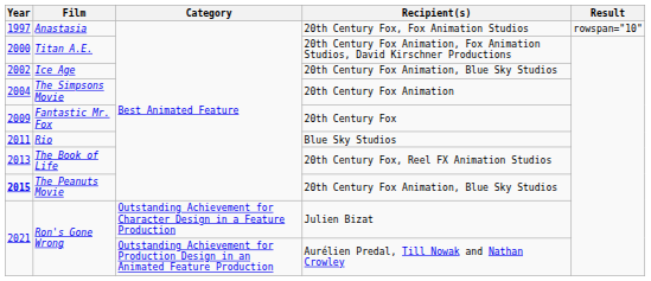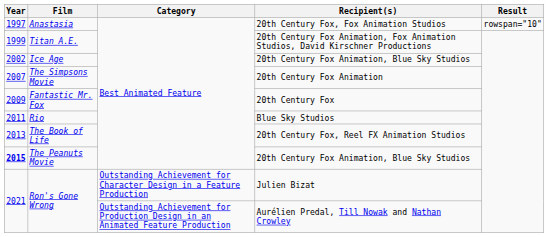Titan A.E. | Year: 2000 -> 1999
The Simpsons Movie | Year: 2004 -> 2007
